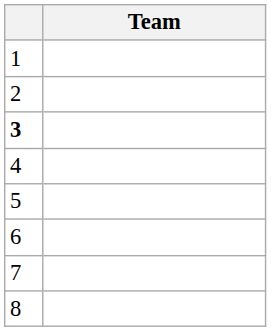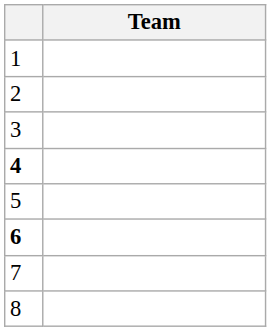3 | column 1: bold -> normal
4 | column 1: normal -> bold
6 | column 1: normal -> bold
